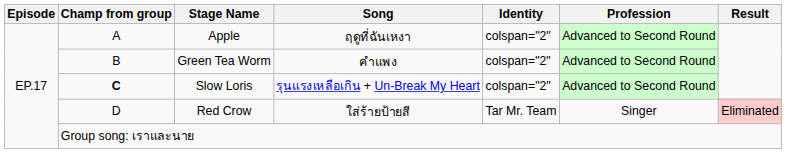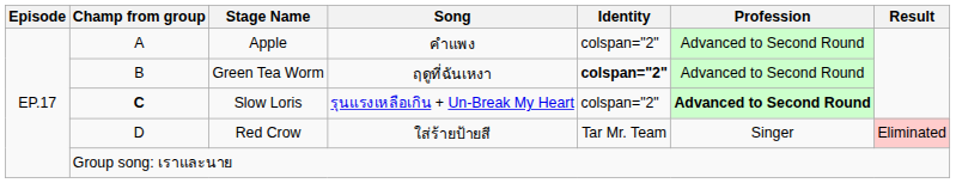Apple | Song: ฤดูที่ฉันเหงา -> คำแพง
Green Tea Worm | Song: คำแพง -> ฤดูที่ฉันเหงา
Green Tea Worm | Identity: normal -> bold
Slow Loris | Profession: normal -> bold
